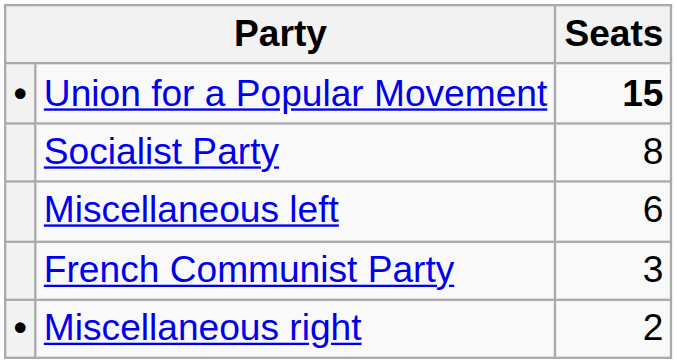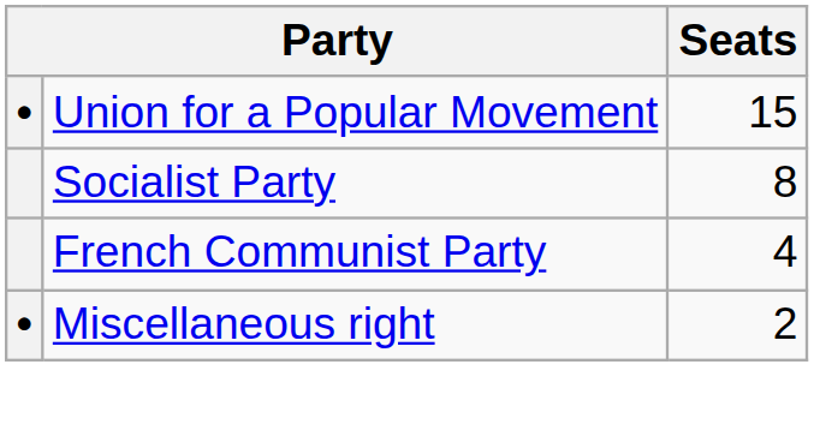Union for a Popular Movement | Seats: bold -> normal
- row: Miscellaneous left | 6
French Communist Party | Seats: 3 -> 4
